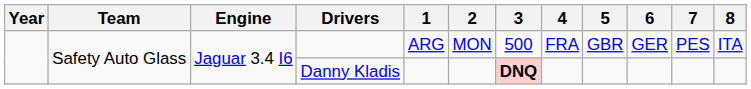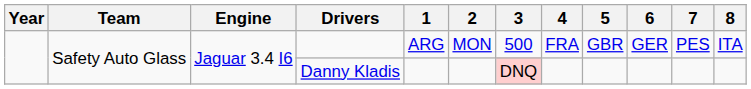Danny Kladis | 3: bold -> normal
